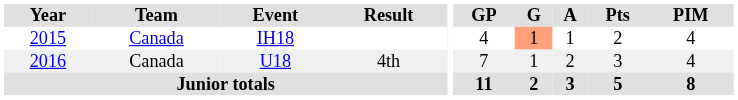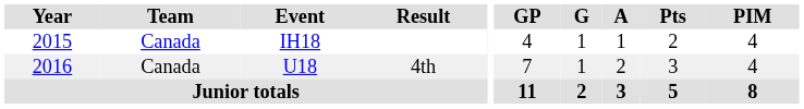IH18 | G: lightsalmon background -> no background
